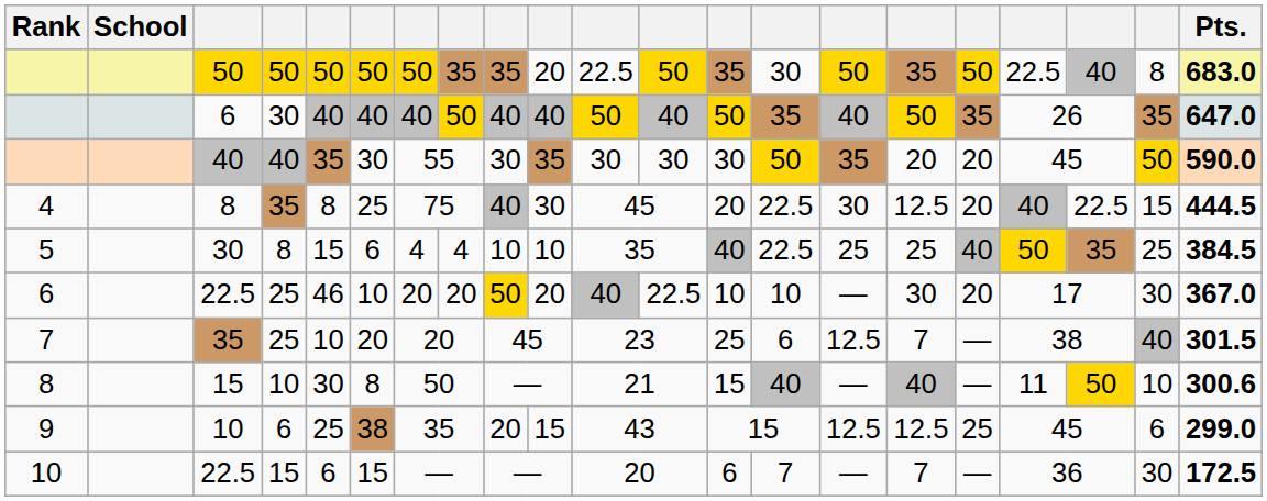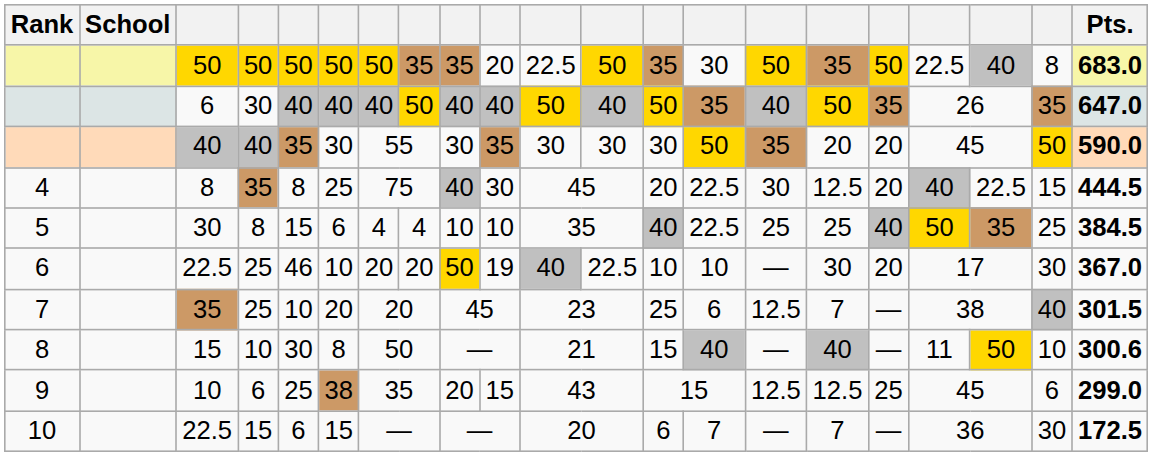row 7 | column 10: 20 -> 19
